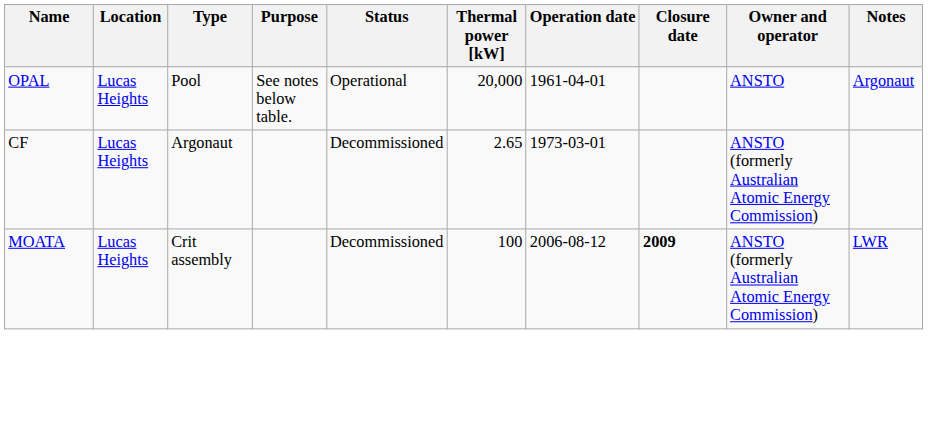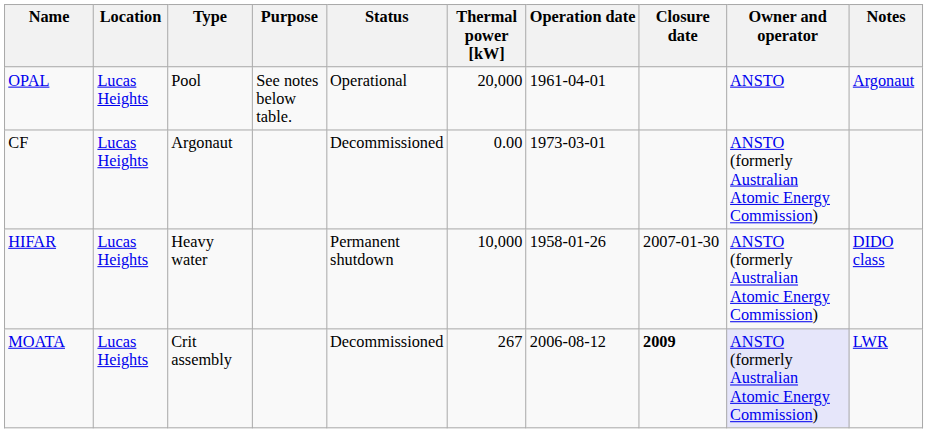CF | Thermal power [kW]: 2.65 -> 0.00
+ row: HIFAR | Lucas Heights | Heavy water | Permanent shutdown | 10,000 | 1958-01-26 | 2007-01-30 | ANSTO (formerly Australian Atomic Energy Commission) | DIDO class
MOATA | Thermal power [kW]: 100 -> 267
MOATA | Owner and operator: no background -> lavender background
